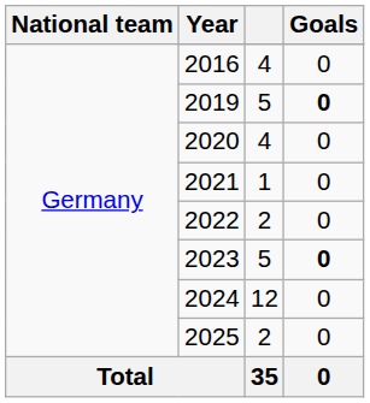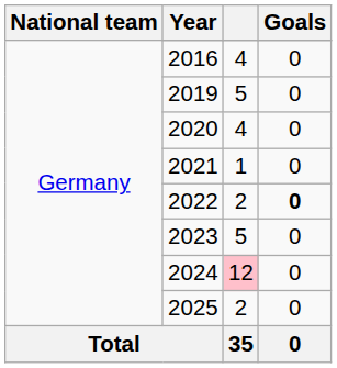2019 | Goals: bold -> normal
2022 | Goals: normal -> bold
2023 | Goals: bold -> normal
2024 | column 3: no background -> pink background
